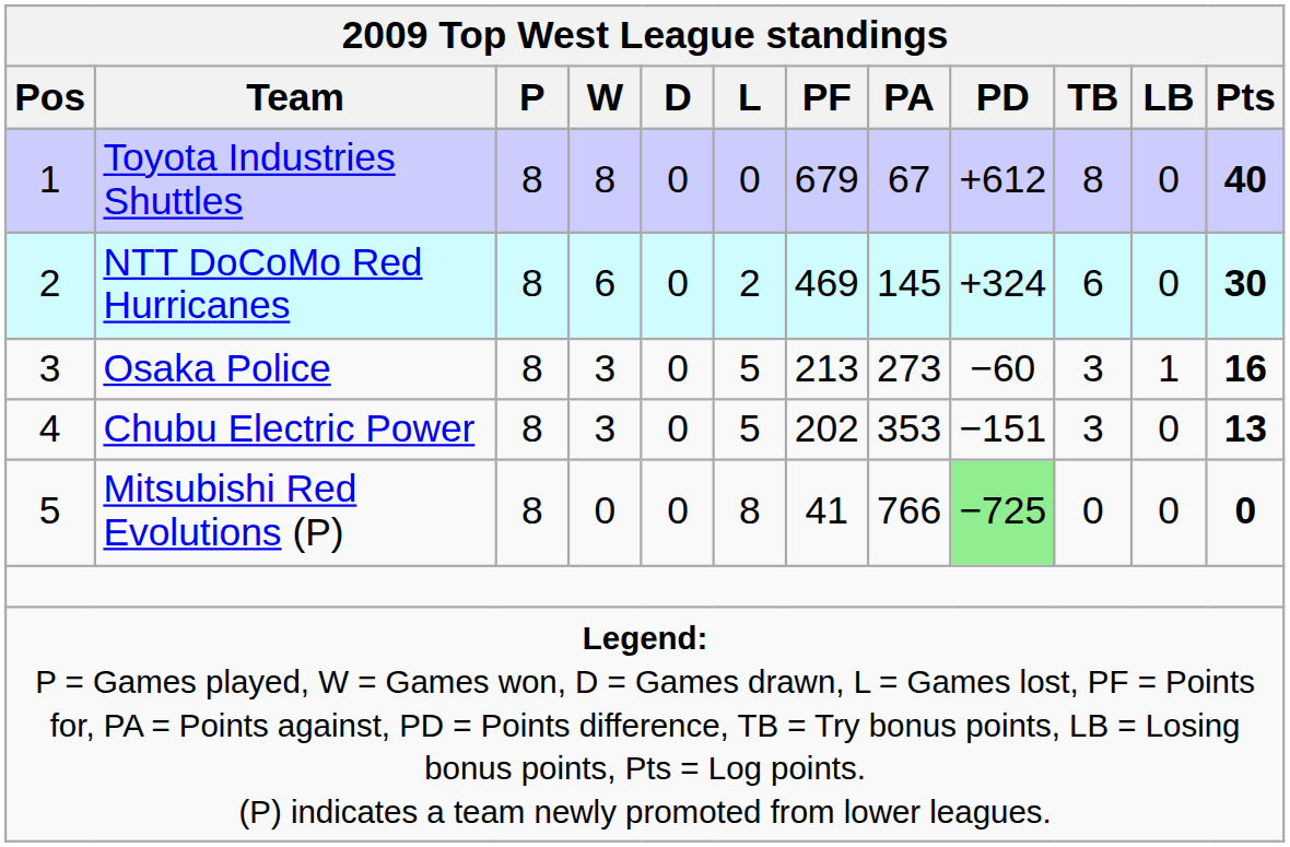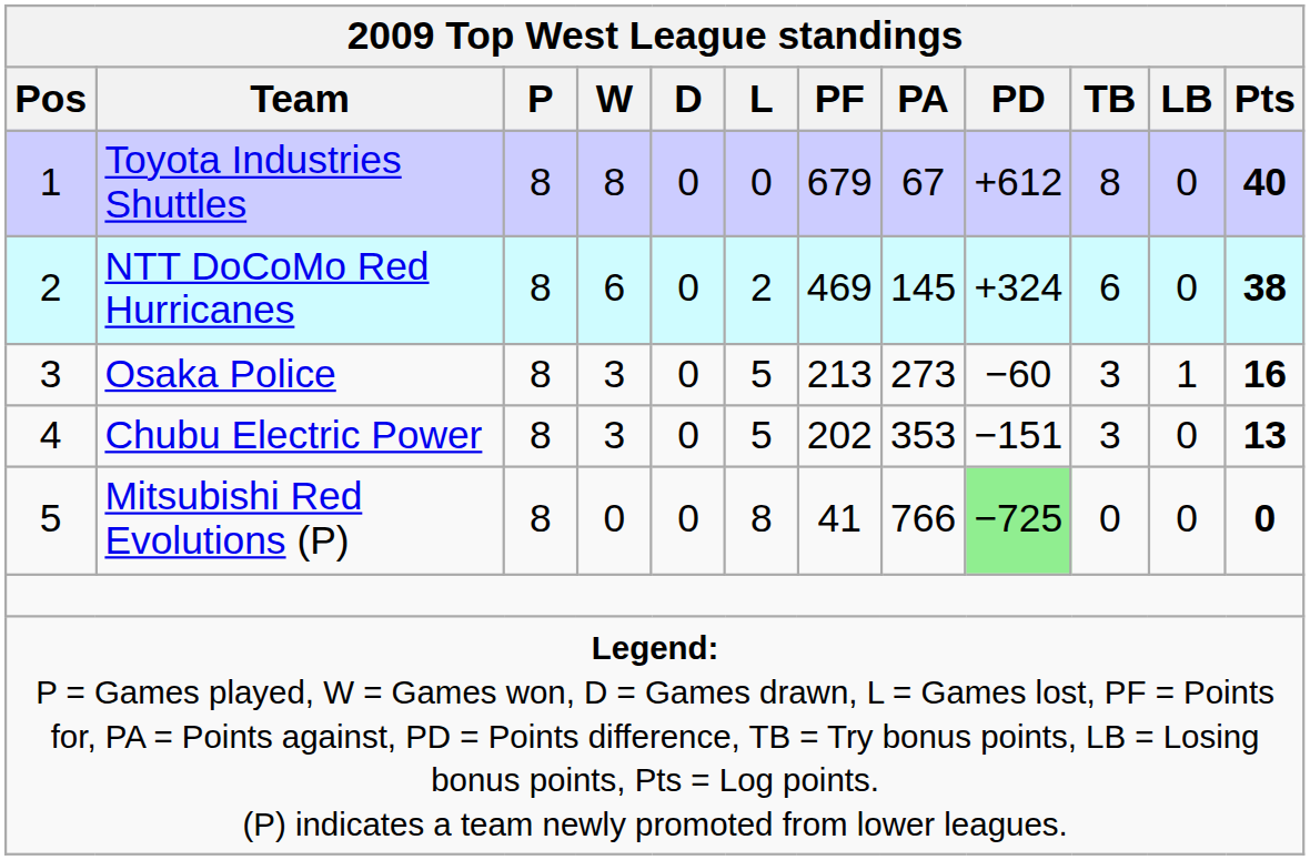NTT DoCoMo Red Hurricanes | Pts: 30 -> 38
